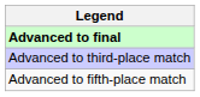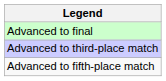row 2 | column 1: bold -> normal
